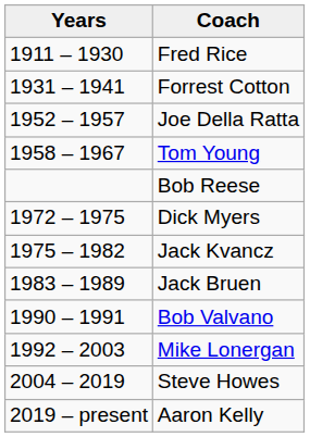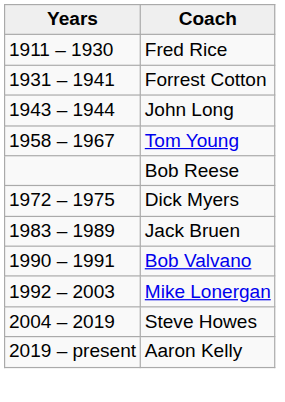+ row: 1943 – 1944 | John Long
- row: 1952 – 1957 | Joe Della Ratta
- row: 1975 – 1982 | Jack Kvancz
